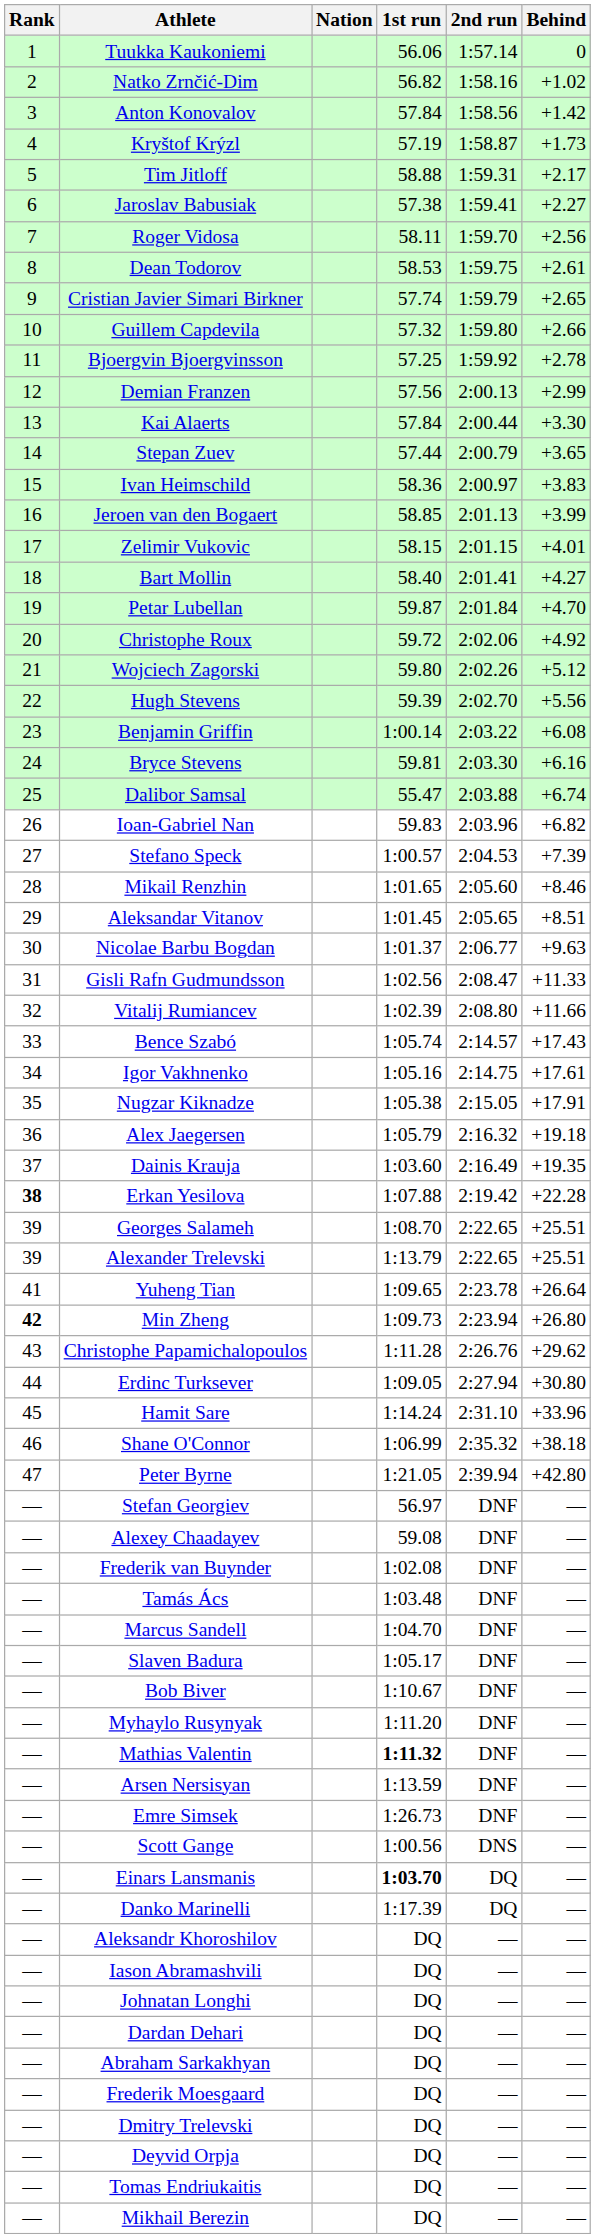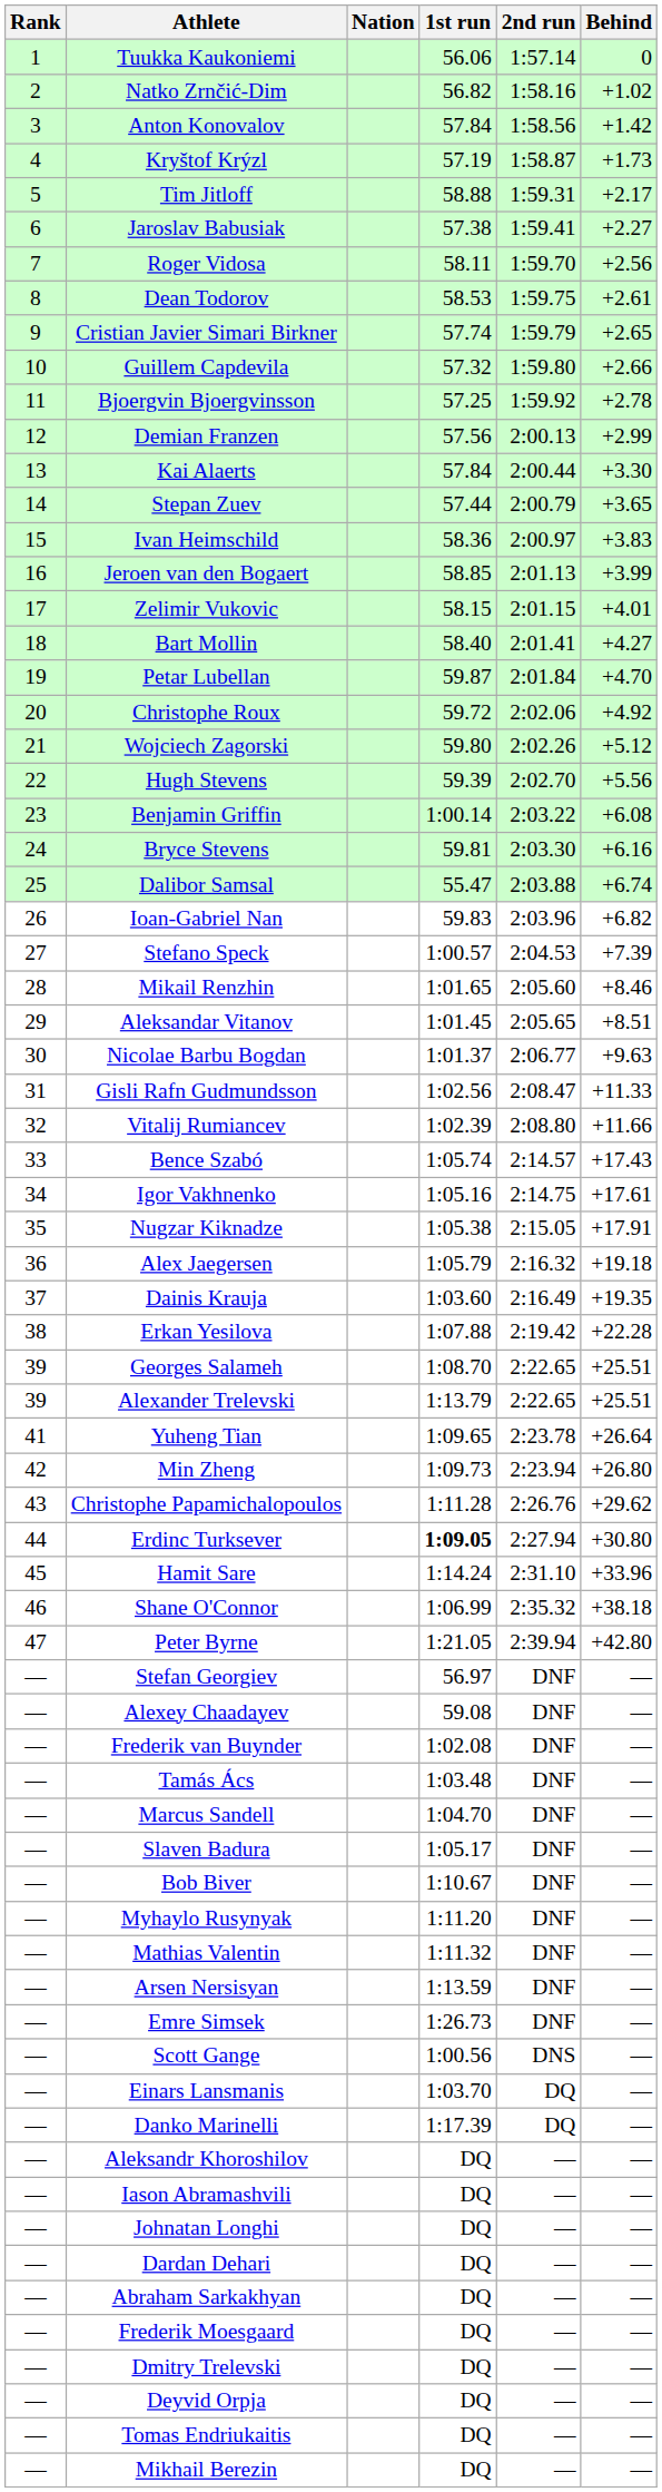Erkan Yesilova | Rank: bold -> normal
Min Zheng | Rank: bold -> normal
Erdinc Turksever | 1st run: normal -> bold
Mathias Valentin | 1st run: bold -> normal
Einars Lansmanis | 1st run: bold -> normal
